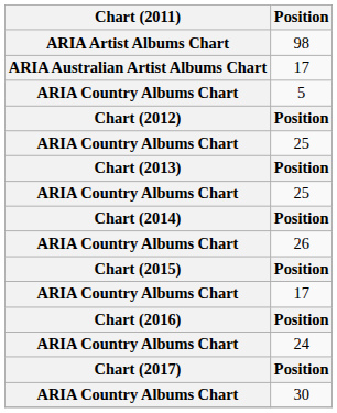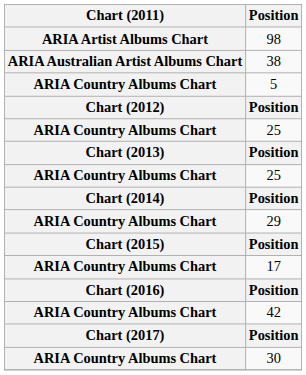row 3 | Position: 17 -> 38
row 10 | Position: 26 -> 29
row 14 | Position: 24 -> 42
